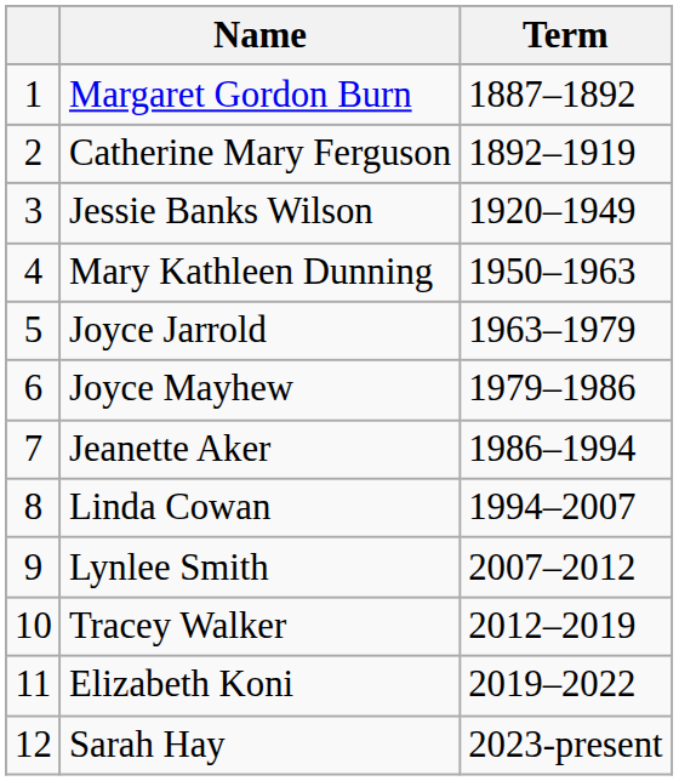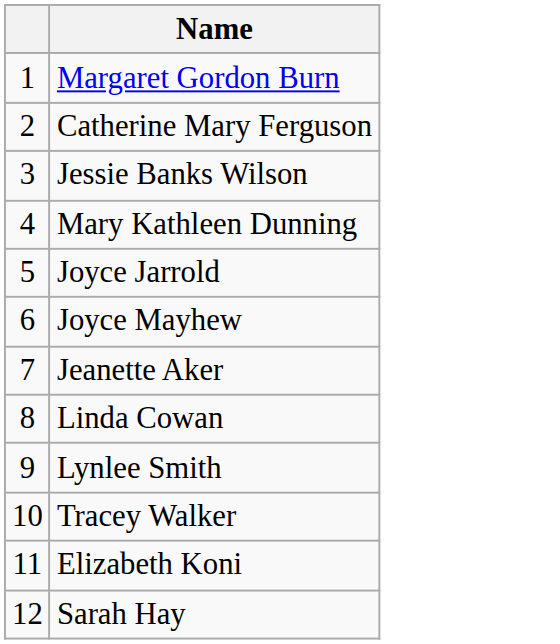- column: Term | 1887–1892 | 1892–1919 | 1920–1949 | 1950–1963 | 1963–1979 | 1979–1986 | 1986–1994 | 1994–2007 | 2007–2012 | 2012–2019 | 2019–2022 | 2023-present
